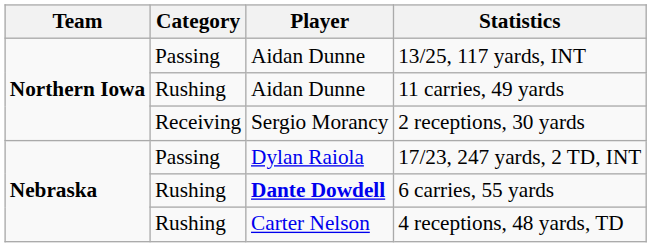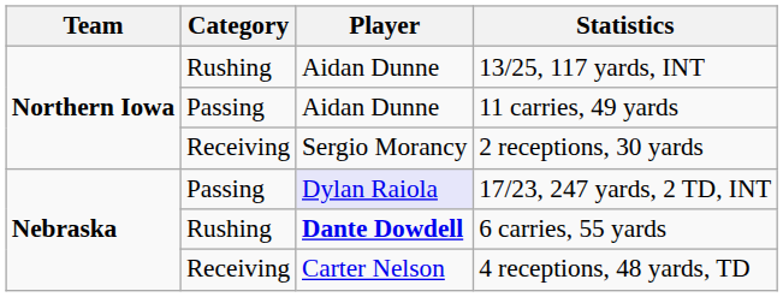13/25, 117 yards, INT | Category: Passing -> Rushing
11 carries, 49 yards | Category: Rushing -> Passing
17/23, 247 yards, 2 TD, INT | Player: no background -> lavender background
4 receptions, 48 yards, TD | Category: Rushing -> Receiving
